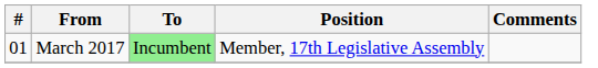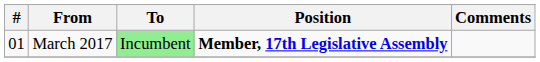March 2017 | Position: normal -> bold
